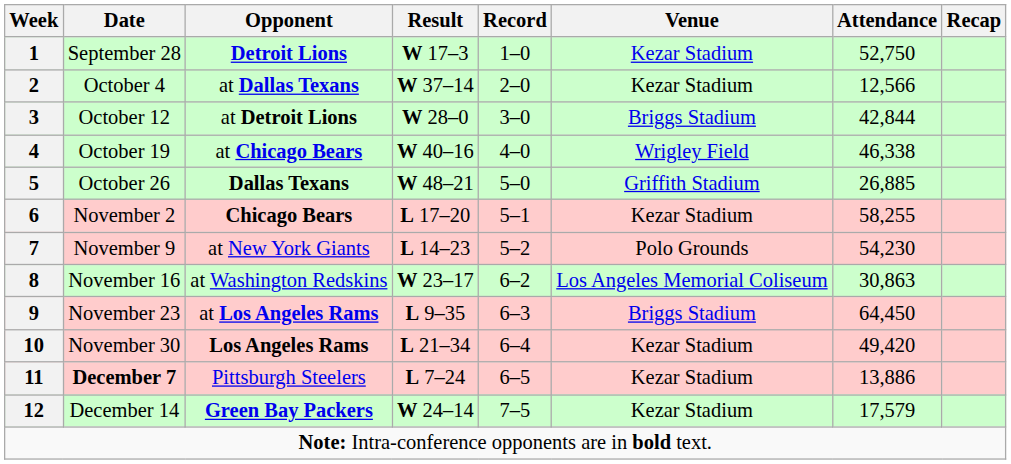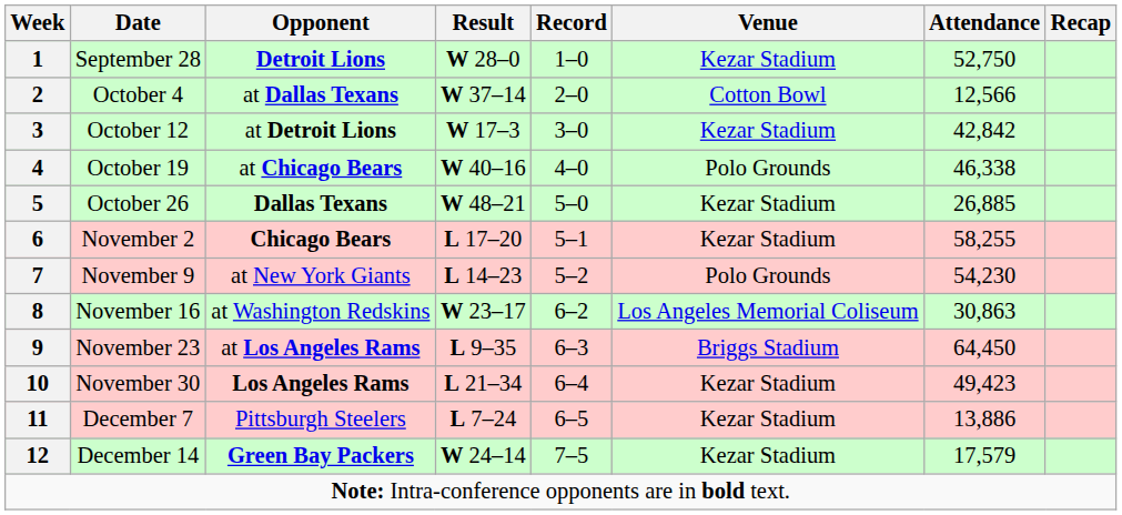1 | Result: W 17–3 -> W 28–0
2 | Venue: Kezar Stadium -> Cotton Bowl
3 | Result: W 28–0 -> W 17–3
3 | Venue: Briggs Stadium -> Kezar Stadium
3 | Attendance: 42,844 -> 42,842
4 | Venue: Wrigley Field -> Polo Grounds
5 | Venue: Griffith Stadium -> Kezar Stadium
10 | Attendance: 49,420 -> 49,423
11 | Date: bold -> normal
